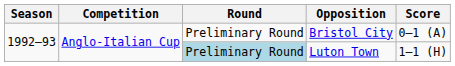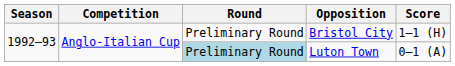Bristol City | Score: 0–1 (A) -> 1–1 (H)
Luton Town | Score: 1–1 (H) -> 0–1 (A)
